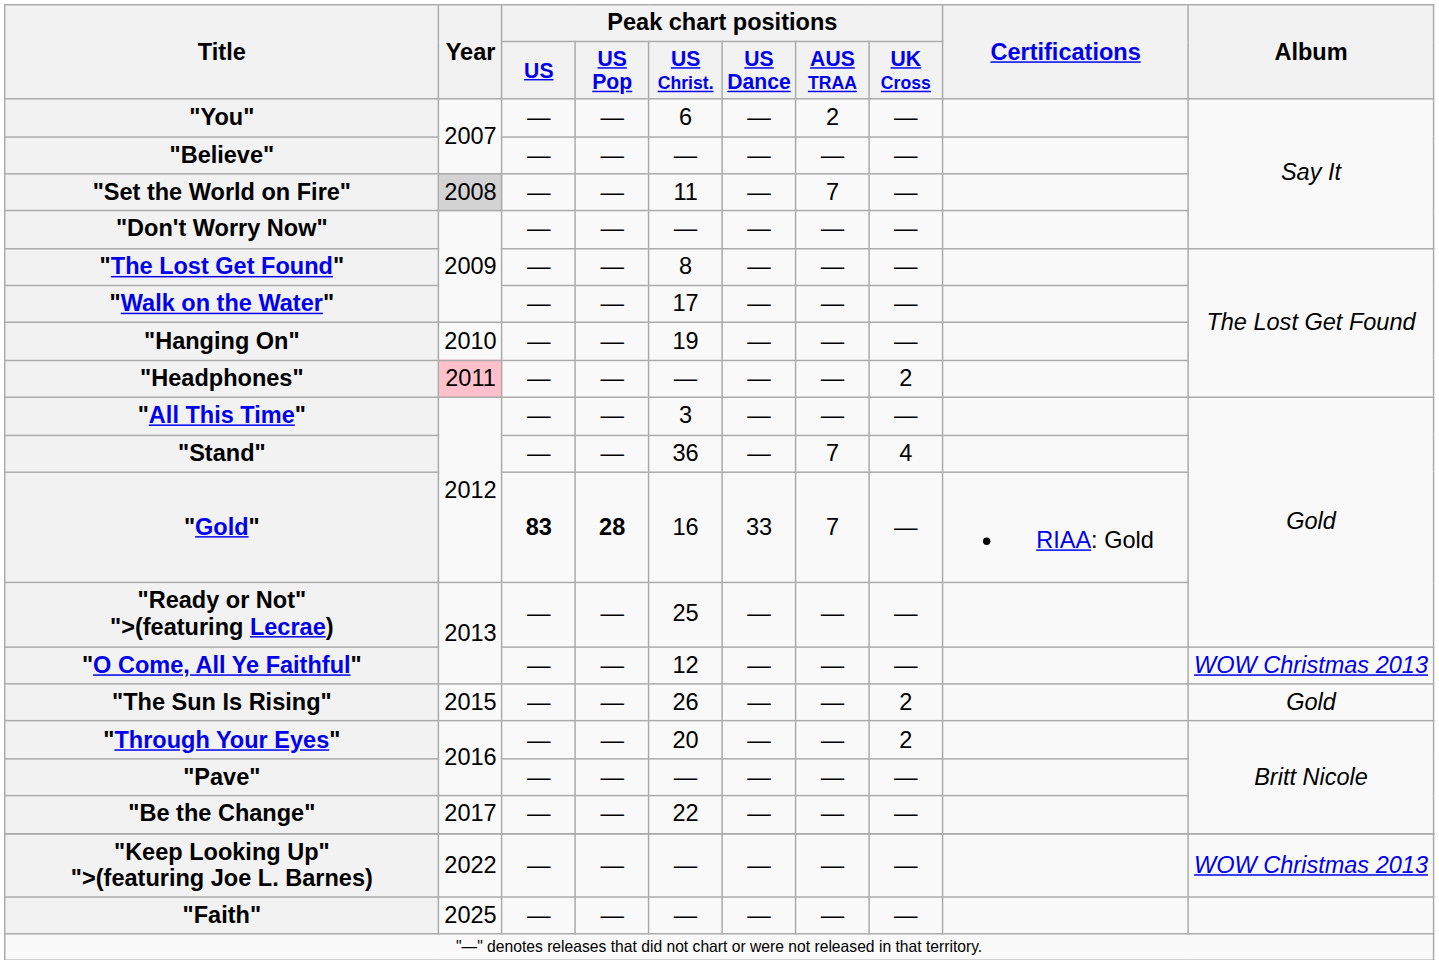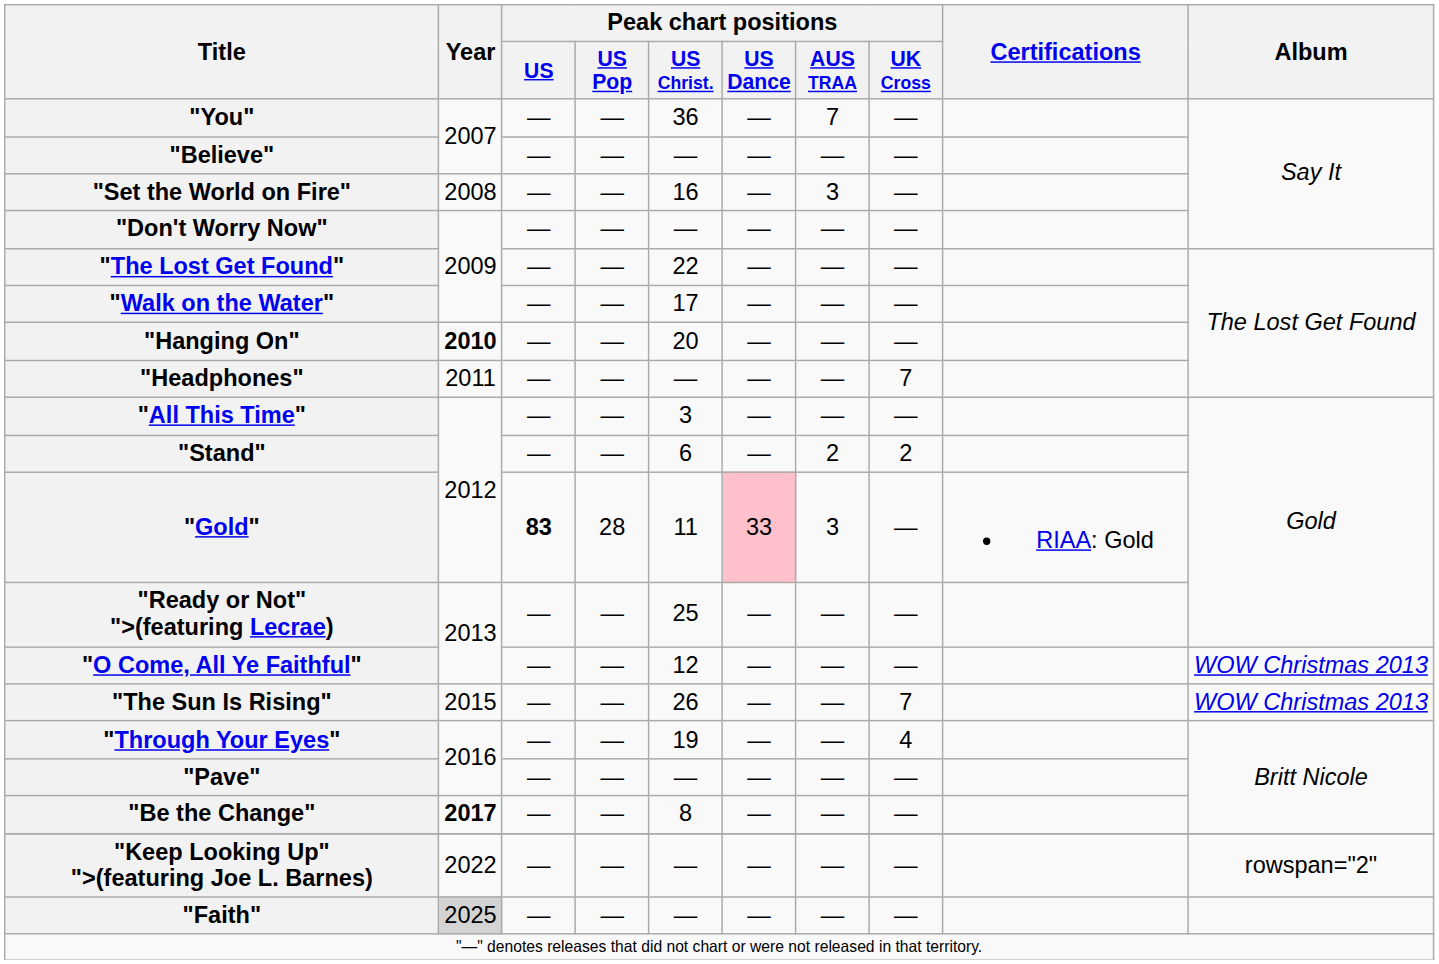"You" | Peak chart positions / US Christ.: 6 -> 36
"You" | Peak chart positions / AUS TRAA: 2 -> 7
"Set the World on Fire" | Year: lightgrey background -> no background
"Set the World on Fire" | Peak chart positions / US Christ.: 11 -> 16
"Set the World on Fire" | Peak chart positions / AUS TRAA: 7 -> 3
"The Lost Get Found" | Peak chart positions / US Christ.: 8 -> 22
"Hanging On" | Year: normal -> bold
"Hanging On" | Peak chart positions / US Christ.: 19 -> 20
"Headphones" | Year: pink background -> no background
"Headphones" | Peak chart positions / UK Cross: 2 -> 7
"Stand" | Peak chart positions / US Christ.: 36 -> 6
"Stand" | Peak chart positions / AUS TRAA: 7 -> 2
"Stand" | Peak chart positions / UK Cross: 4 -> 2
"Gold" | Peak chart positions / US Pop: bold -> normal
"Gold" | Peak chart positions / US Christ.: 16 -> 11
"Gold" | Peak chart positions / US Dance: no background -> pink background
"Gold" | Peak chart positions / AUS TRAA: 7 -> 3
"The Sun Is Rising" | Peak chart positions / UK Cross: 2 -> 7
"The Sun Is Rising" | Album: Gold -> WOW Christmas 2013
"Through Your Eyes" | Peak chart positions / US Christ.: 20 -> 19
"Through Your Eyes" | Peak chart positions / UK Cross: 2 -> 4
"Be the Change" | Year: normal -> bold
"Be the Change" | Peak chart positions / US Christ.: 22 -> 8
"Keep Looking Up" ">(featuring Joe L. Barnes) | Album: WOW Christmas 2013 -> rowspan="2"
"Faith" | Year: no background -> lightgrey background
